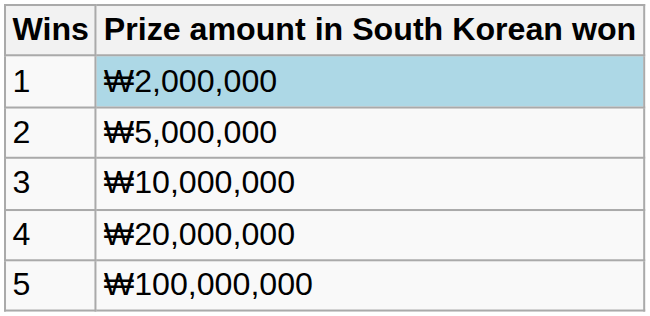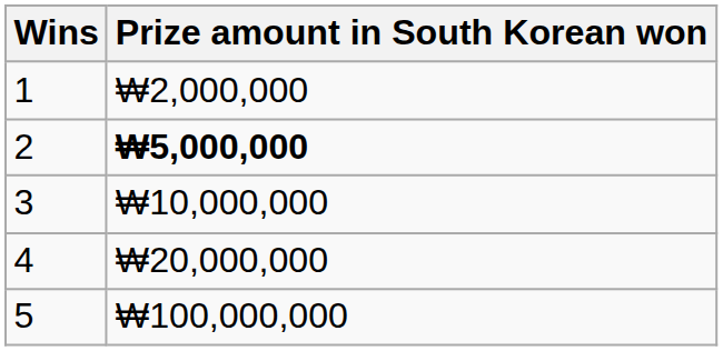1 | Prize amount in South Korean won: lightblue background -> no background
2 | Prize amount in South Korean won: normal -> bold
